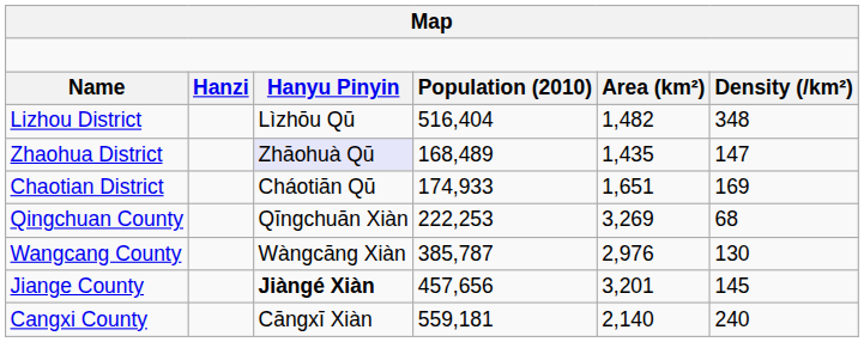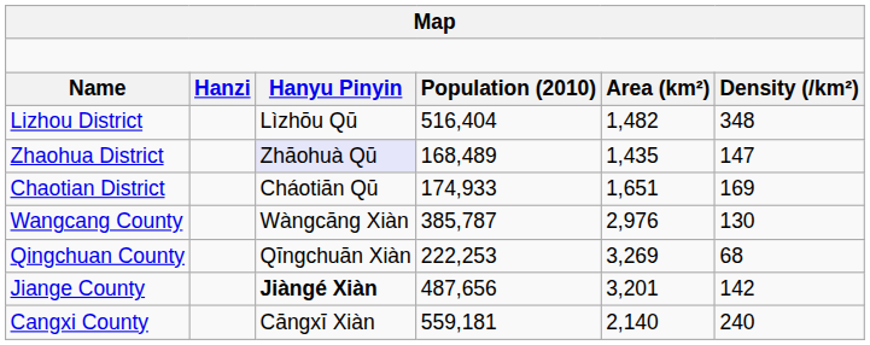rows swapped: Wangcang County <-> Qingchuan County
Jiange County | column 4: 457,656 -> 487,656
Jiange County | column 6: 145 -> 142
